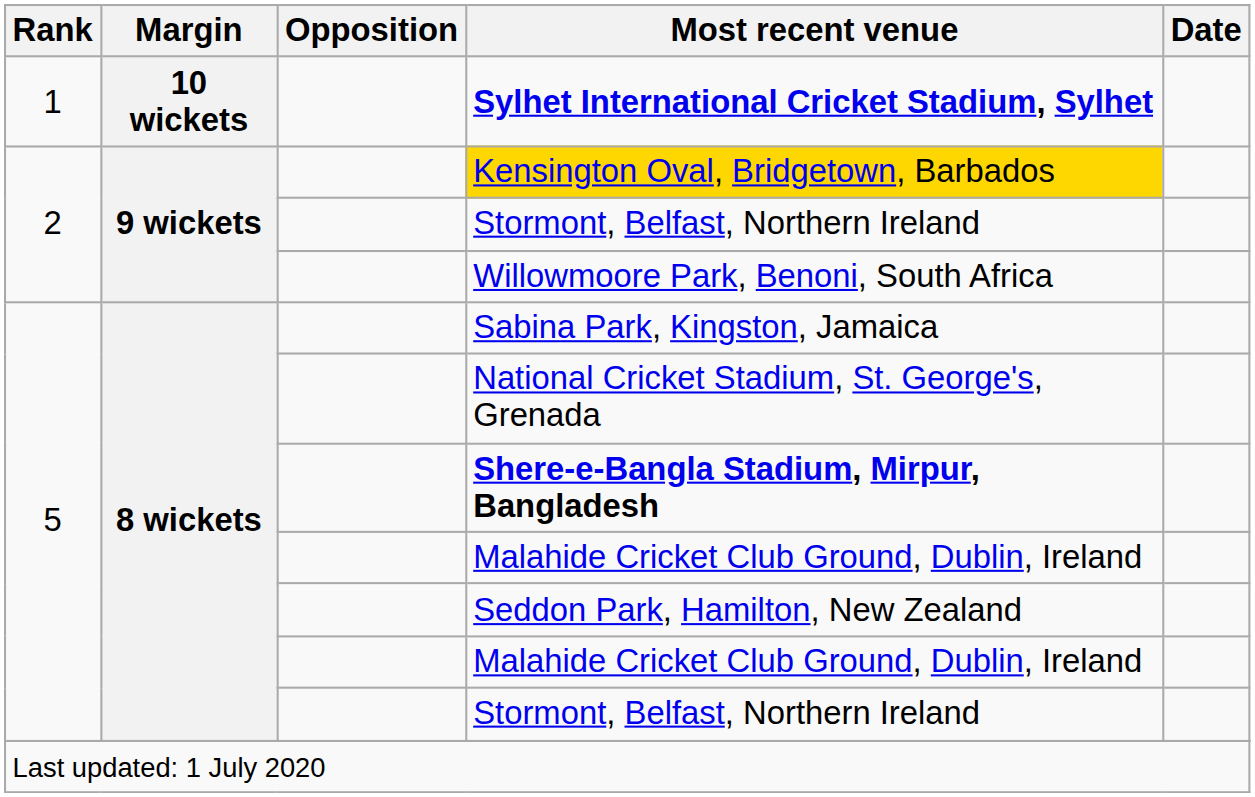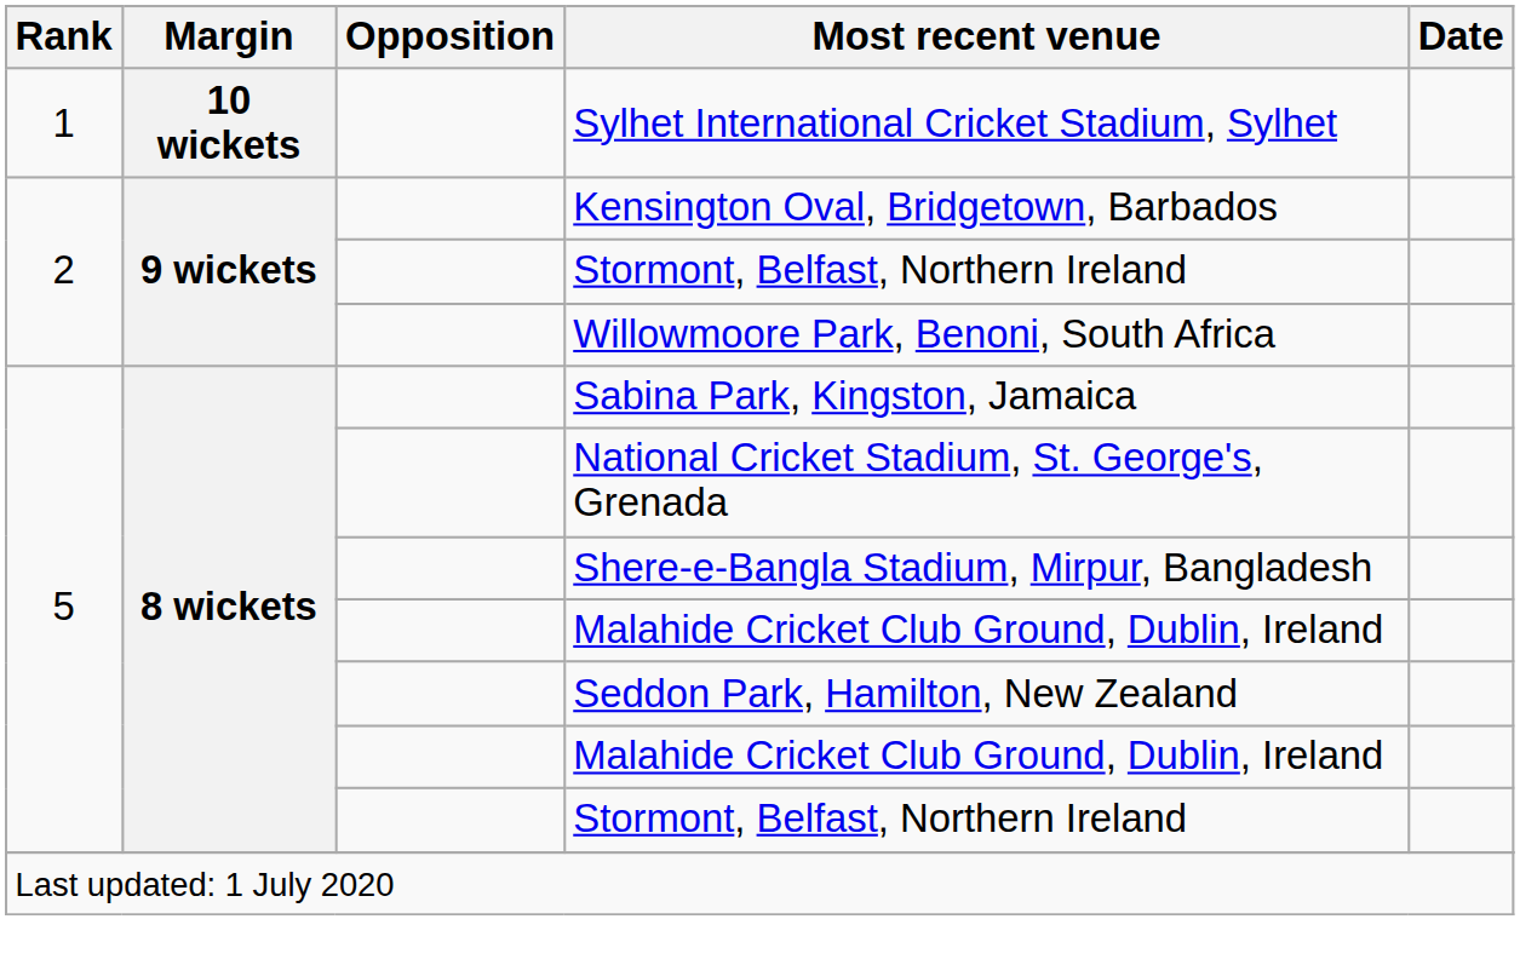Sylhet International Cricket Stadium, Sylhet | Most recent venue: bold -> normal
Kensington Oval, Bridgetown, Barbados | Most recent venue: gold background -> no background
Shere-e-Bangla Stadium, Mirpur, Bangladesh | Most recent venue: bold -> normal
